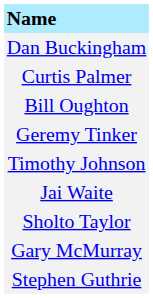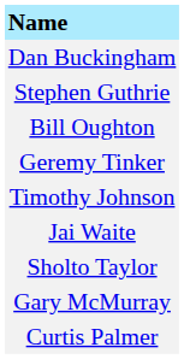row 3 | column 1: Curtis Palmer -> Stephen Guthrie
row 10 | column 1: Stephen Guthrie -> Curtis Palmer
